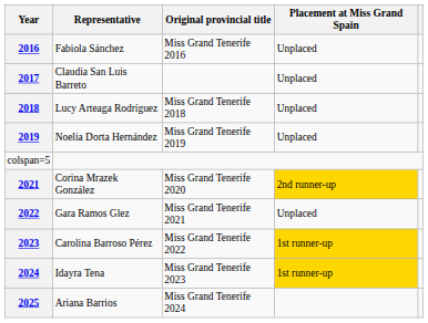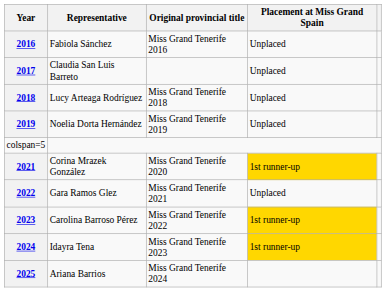2021 | Placement at Miss Grand Spain: 2nd runner-up -> 1st runner-up
